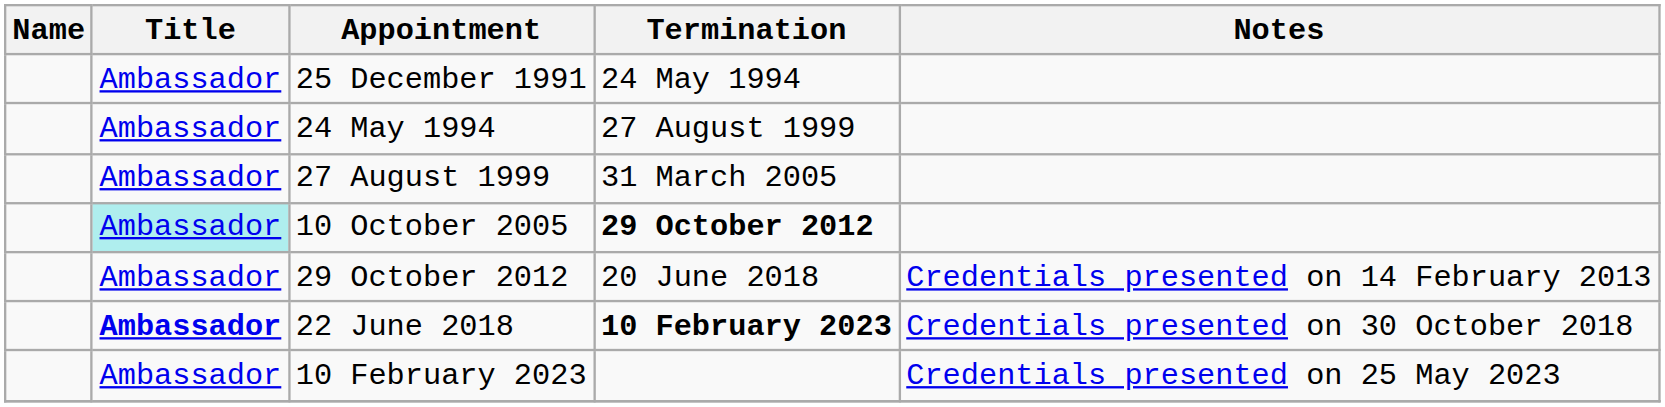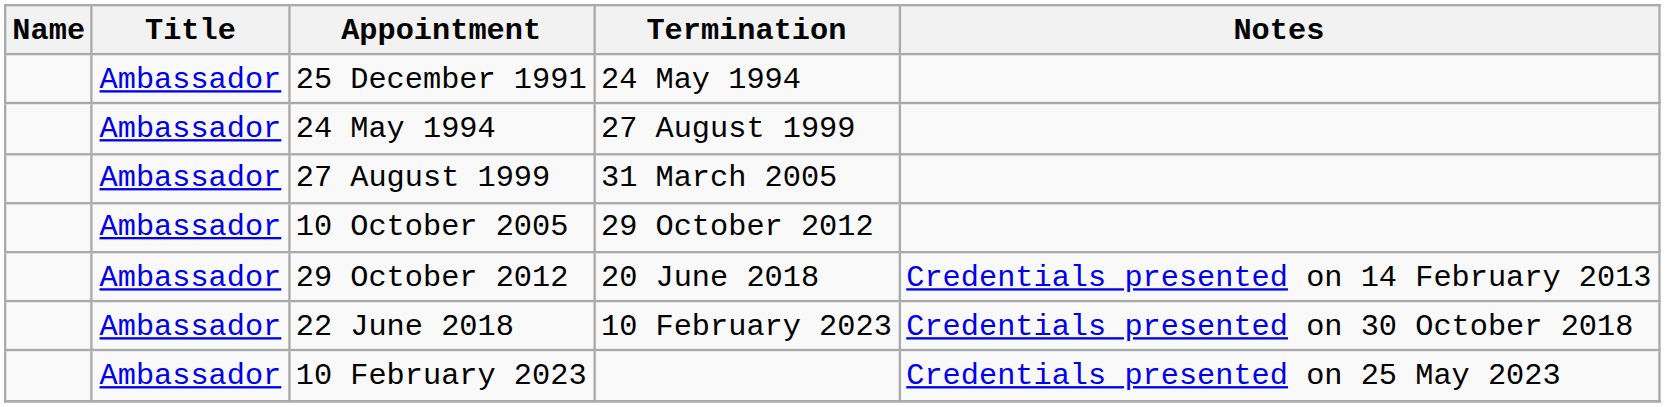10 October 2005 | Title: paleturquoise background -> no background
10 October 2005 | Termination: bold -> normal
22 June 2018 | Title: bold -> normal
22 June 2018 | Termination: bold -> normal
